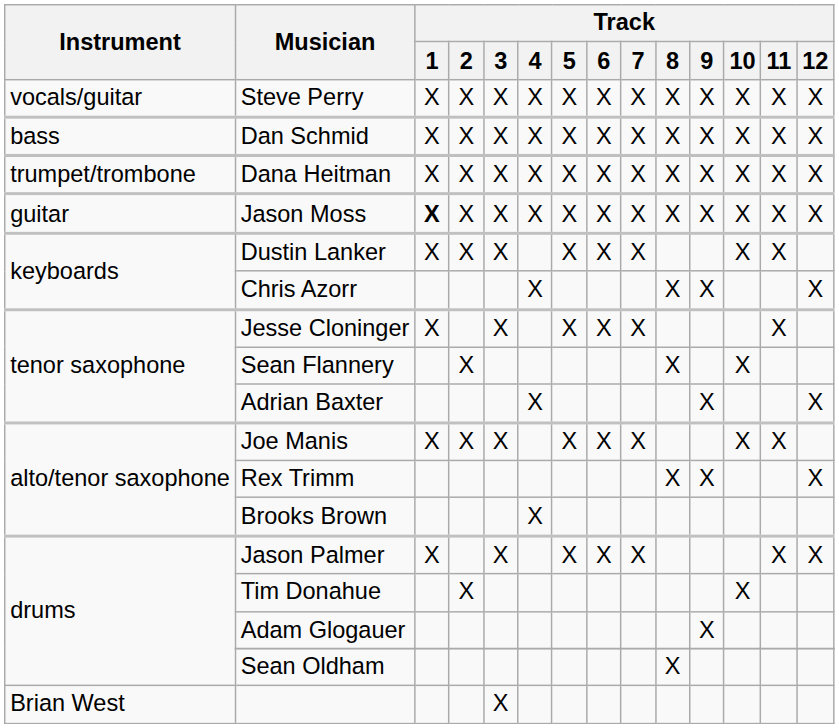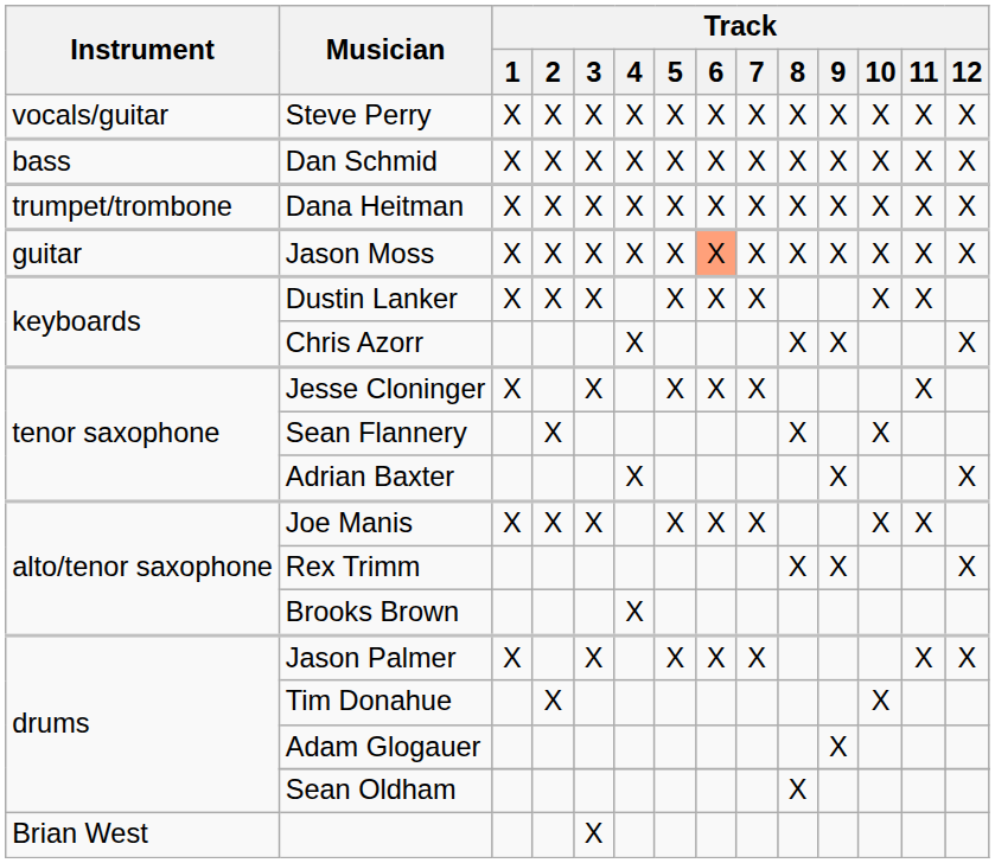Jason Moss | Track / 1: bold -> normal
Jason Moss | Track / 6: no background -> lightsalmon background
